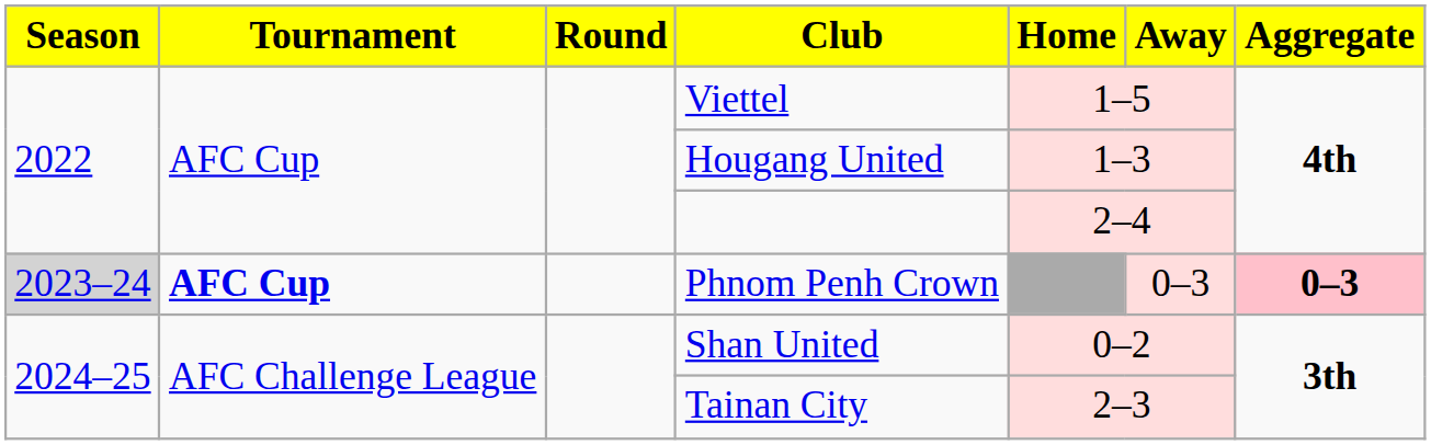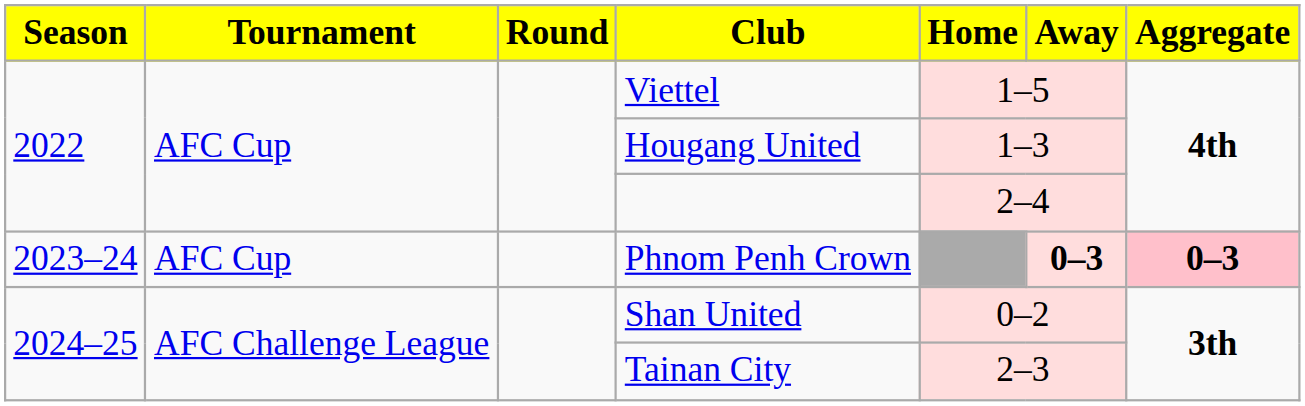Phnom Penh Crown | Season: lightgrey background -> no background
Phnom Penh Crown | Tournament: bold -> normal
Phnom Penh Crown | Away: normal -> bold
